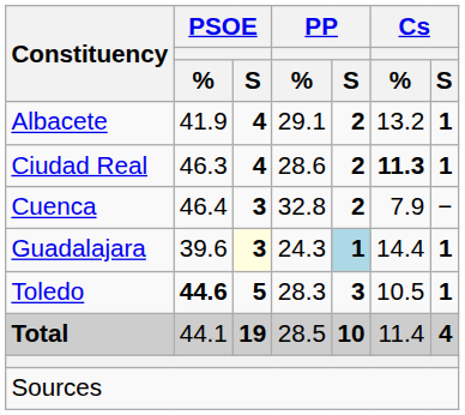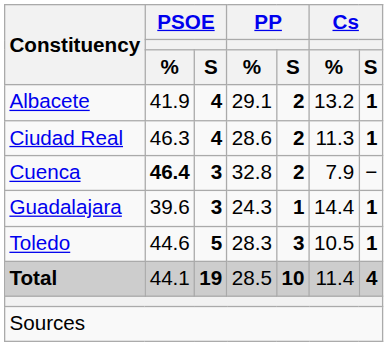Ciudad Real | Cs / %: bold -> normal
Cuenca | PSOE / %: normal -> bold
Guadalajara | PSOE / S: lightyellow background -> no background
Guadalajara | PP / S: lightblue background -> no background
Toledo | PSOE / %: bold -> normal
